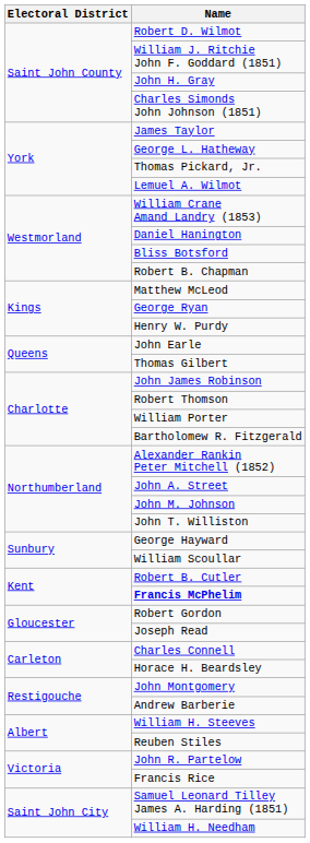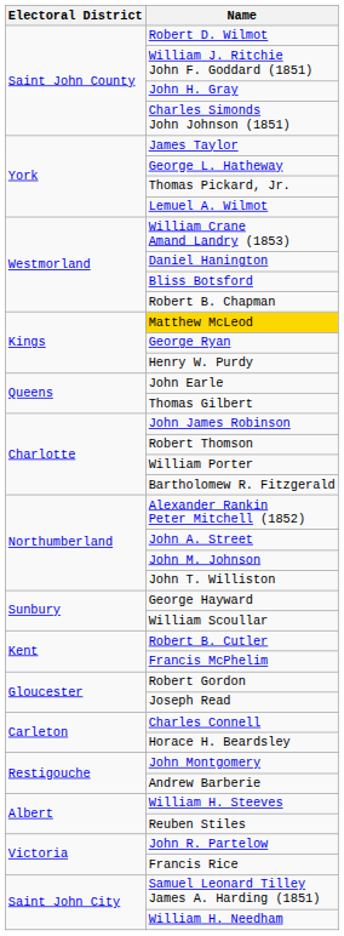Matthew McLeod | Name: no background -> gold background
Francis McPhelim | Name: bold -> normal
